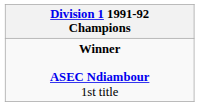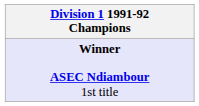row 2 | column 1: no background -> lavender background
